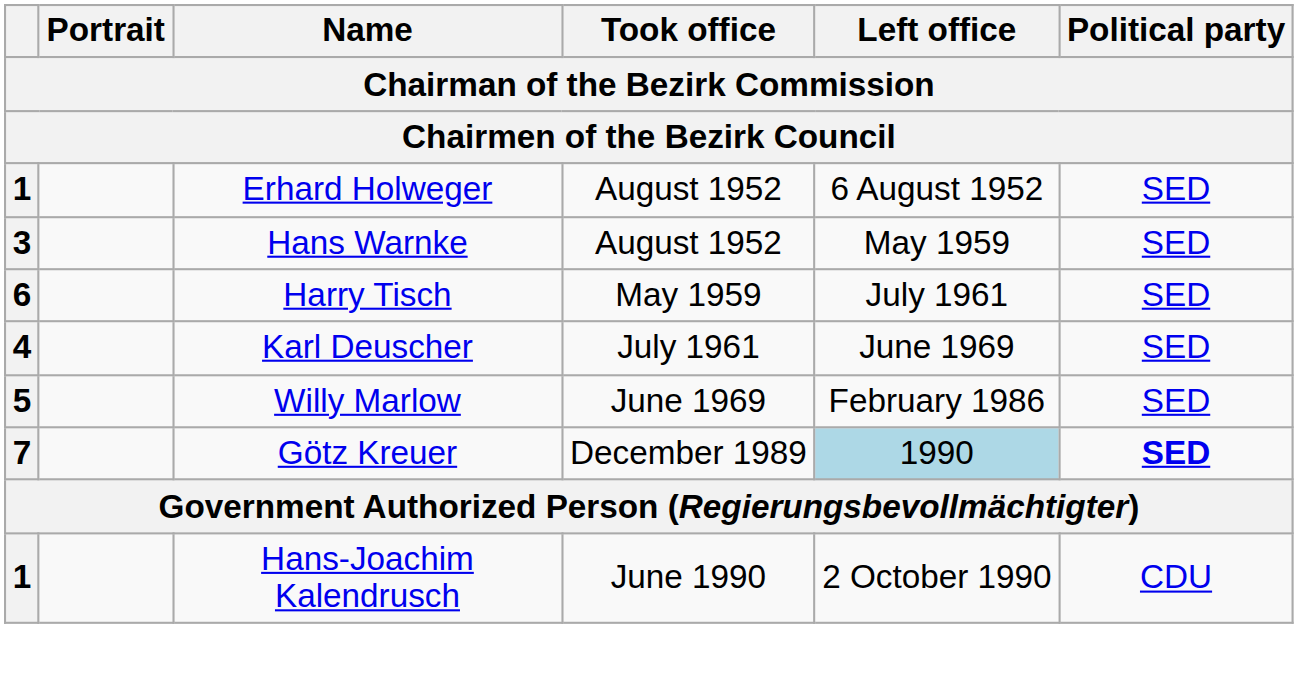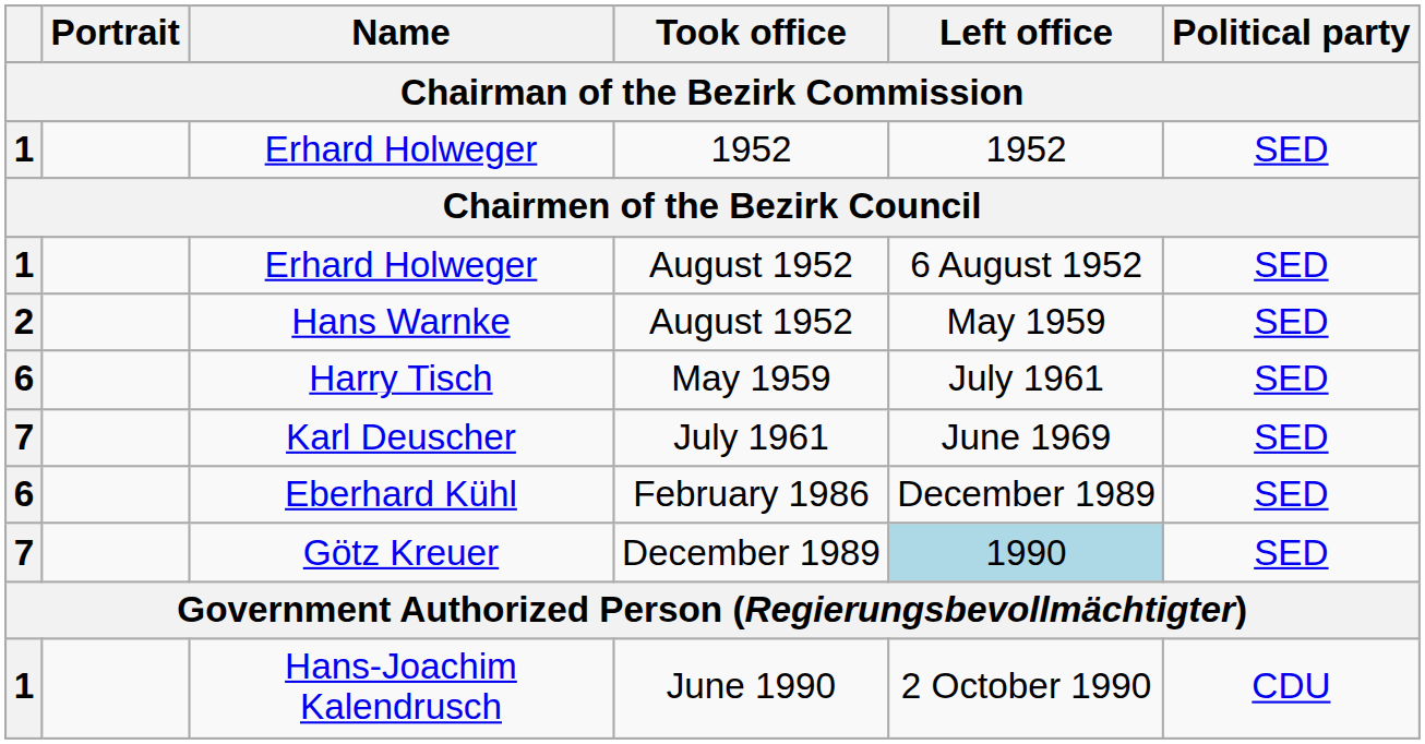+ row: 1 | Erhard Holweger | 1952 | 1952 | SED
Hans Warnke | column 1: 3 -> 2
Karl Deuscher | column 1: 4 -> 7
- row: 5 | Willy Marlow | June 1969 | February 1986 | SED
+ row: 6 | Eberhard Kühl | February 1986 | December 1989 | SED
Götz Kreuer | Political party: bold -> normal
